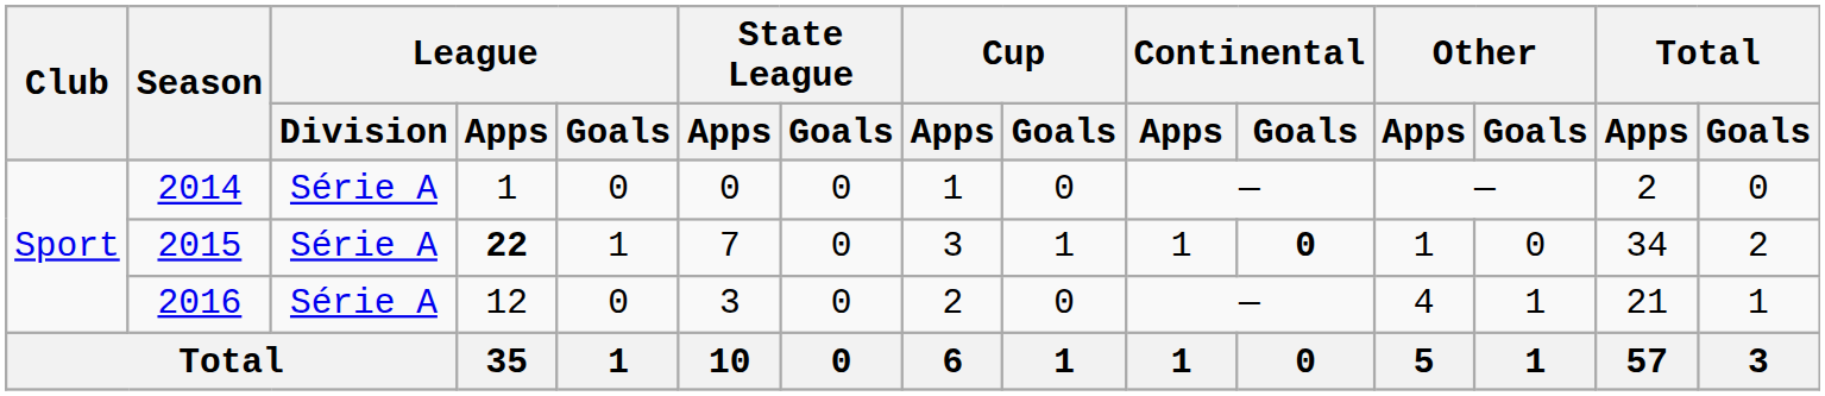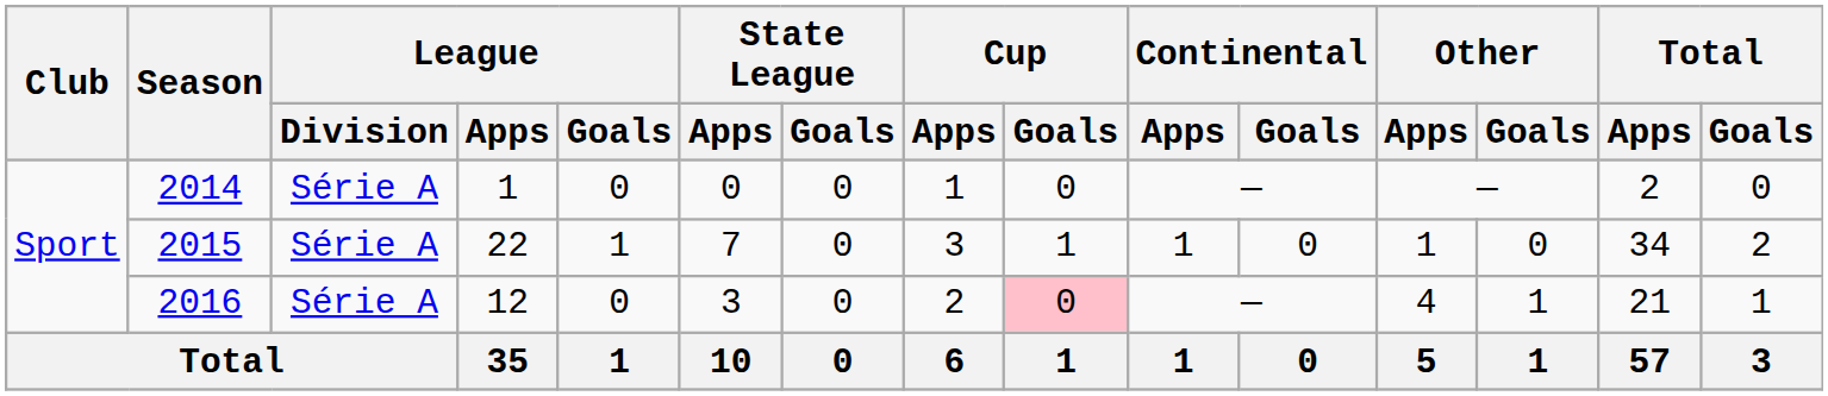2015 | League / Apps: bold -> normal
2015 | Continental / Goals: bold -> normal
2016 | Cup / Goals: no background -> pink background
